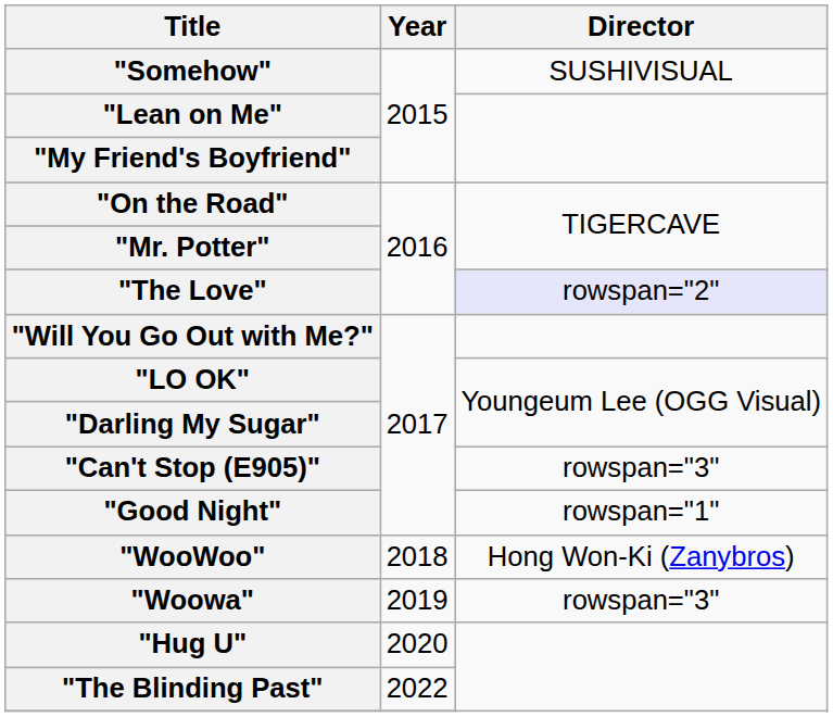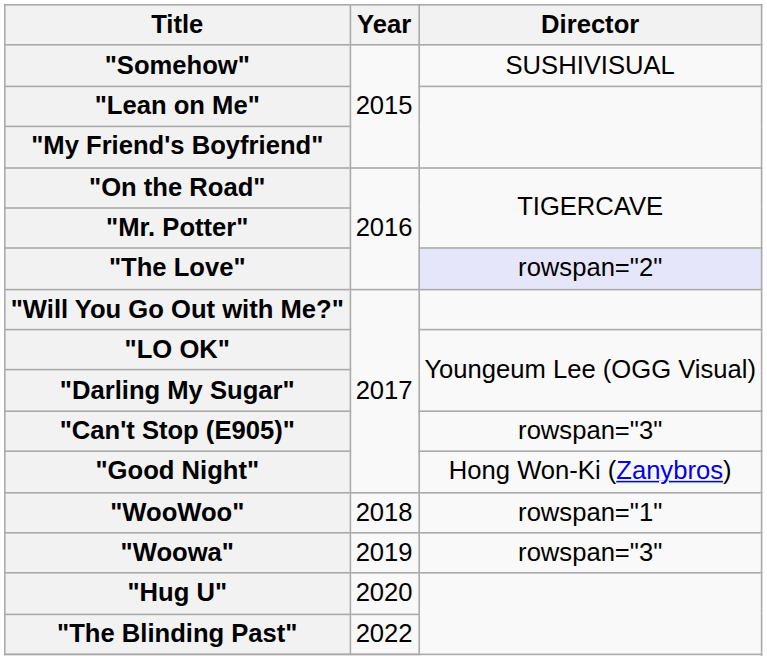"Good Night" | Director: rowspan="1" -> Hong Won-Ki (Zanybros)
"WooWoo" | Director: Hong Won-Ki (Zanybros) -> rowspan="1"
